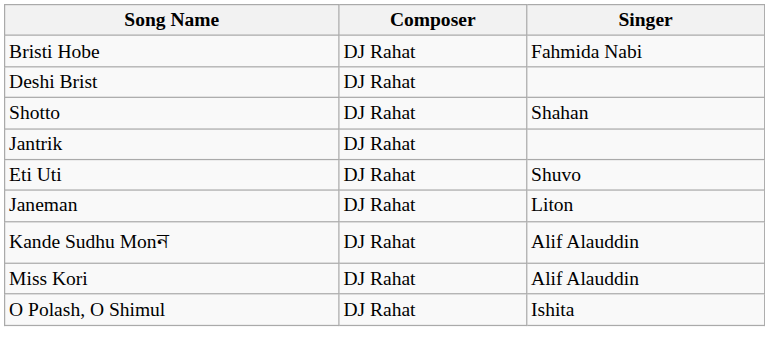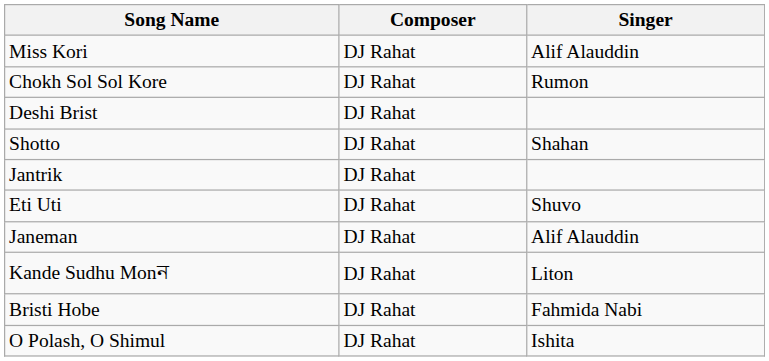rows swapped: Bristi Hobe <-> Miss Kori
+ row: Chokh Sol Sol Kore | DJ Rahat | Rumon
Janeman | Singer: Liton -> Alif Alauddin
Kande Sudhu Monন | Singer: Alif Alauddin -> Liton
